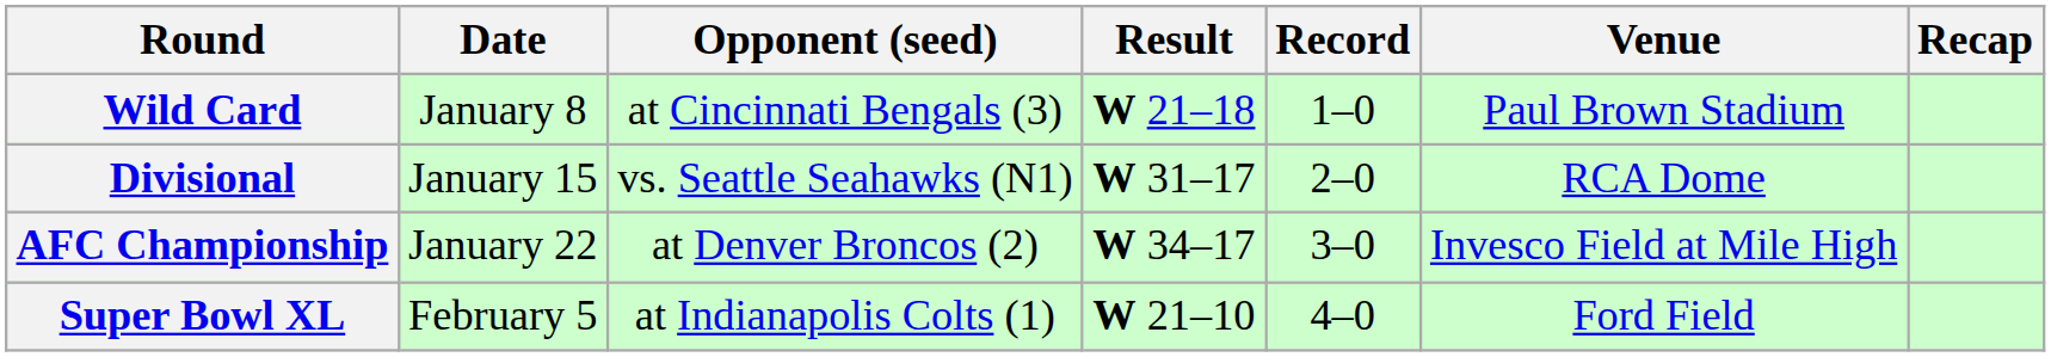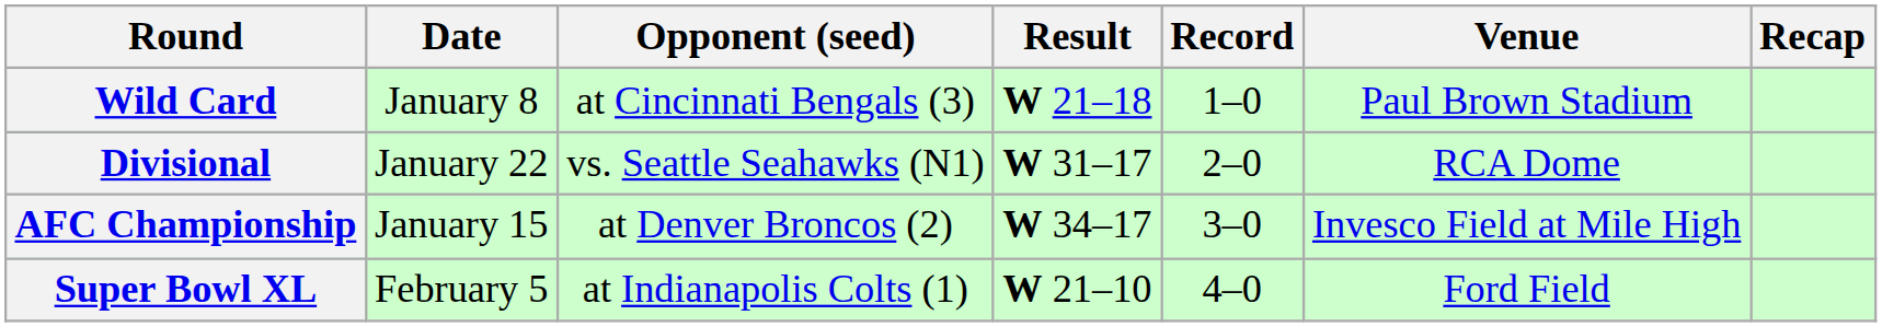Divisional | Date: January 15 -> January 22
AFC Championship | Date: January 22 -> January 15
